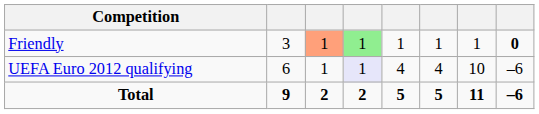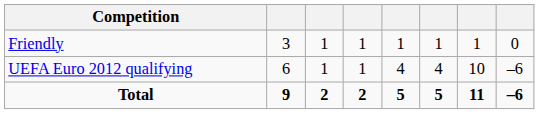Friendly | column 3: lightsalmon background -> no background
Friendly | column 4: lightgreen background -> no background
Friendly | column 8: bold -> normal
UEFA Euro 2012 qualifying | column 4: lavender background -> no background
